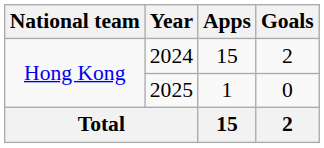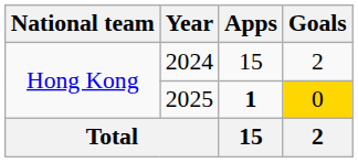2025 | Apps: normal -> bold
2025 | Goals: no background -> gold background
